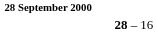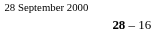28 September 2000 | column 1: bold -> normal
